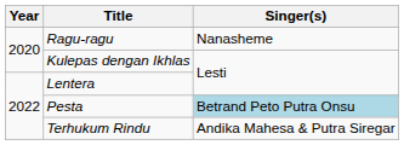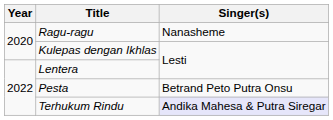Pesta | Singer(s): lightblue background -> no background
Terhukum Rindu | Singer(s): no background -> lavender background
